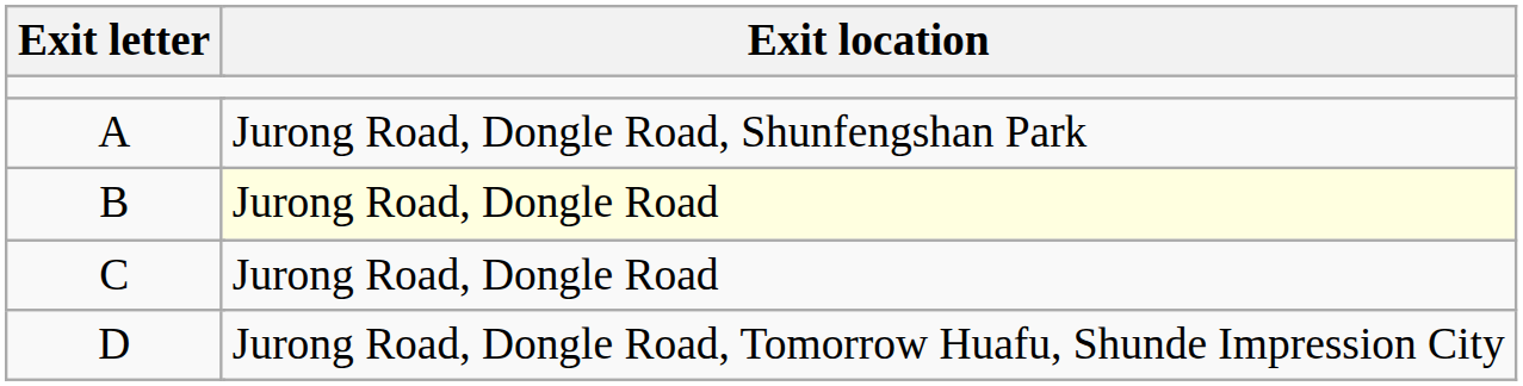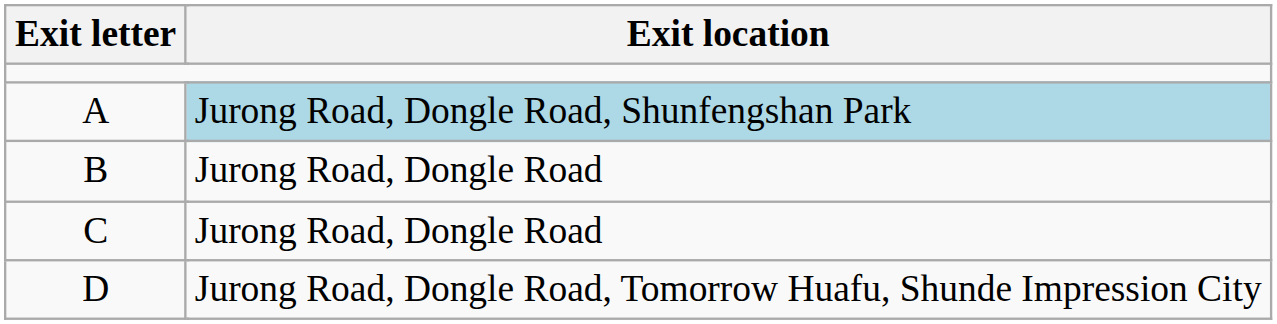A | Exit location: no background -> lightblue background
B | Exit location: lightyellow background -> no background
